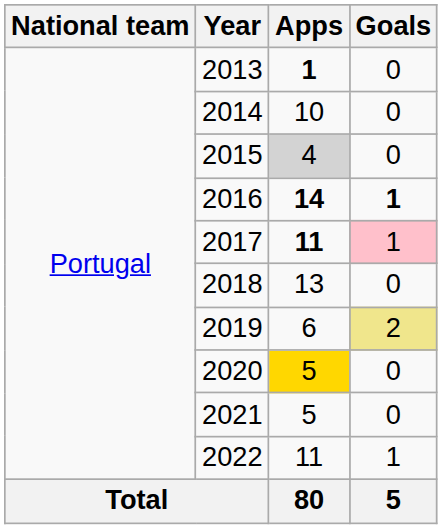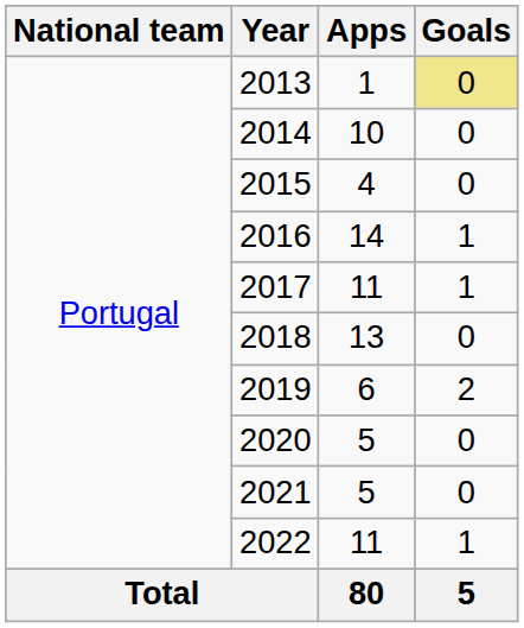2013 | Apps: bold -> normal
2013 | Goals: no background -> khaki background
2015 | Apps: lightgrey background -> no background
2016 | Apps: bold -> normal
2016 | Goals: bold -> normal
2017 | Apps: bold -> normal
2017 | Goals: pink background -> no background
2019 | Goals: khaki background -> no background
2020 | Apps: gold background -> no background
